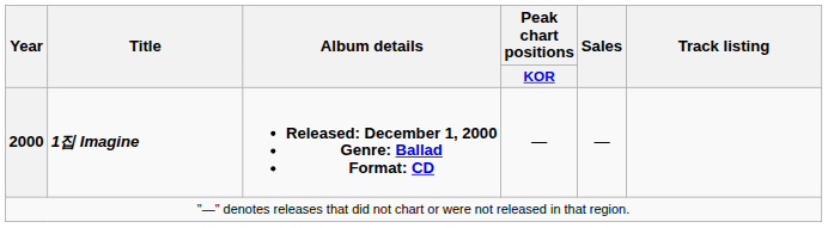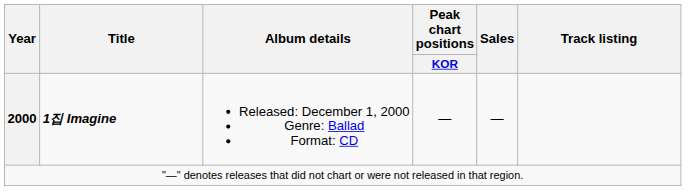2000 | Album details: bold -> normal
